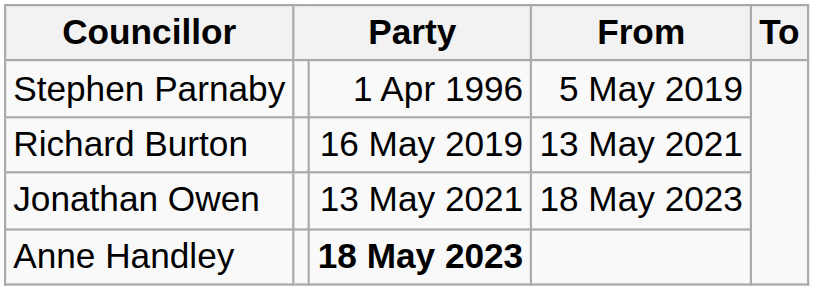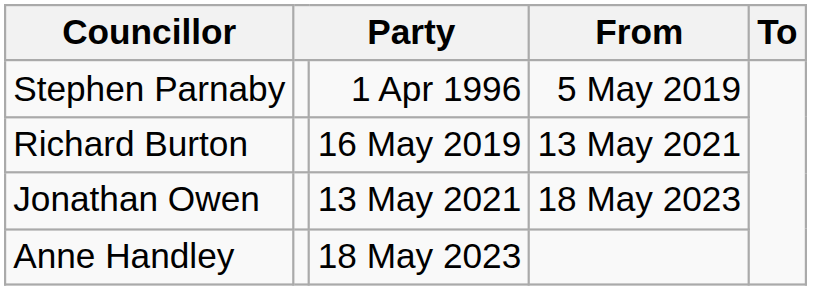Anne Handley | column 3: bold -> normal
